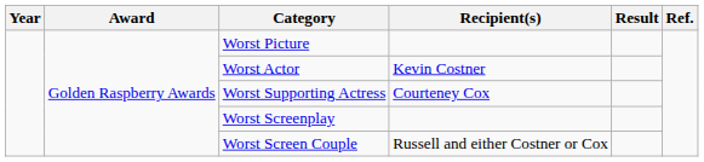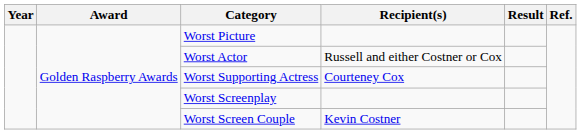Worst Actor | Recipient(s): Kevin Costner -> Russell and either Costner or Cox
Worst Screen Couple | Recipient(s): Russell and either Costner or Cox -> Kevin Costner
